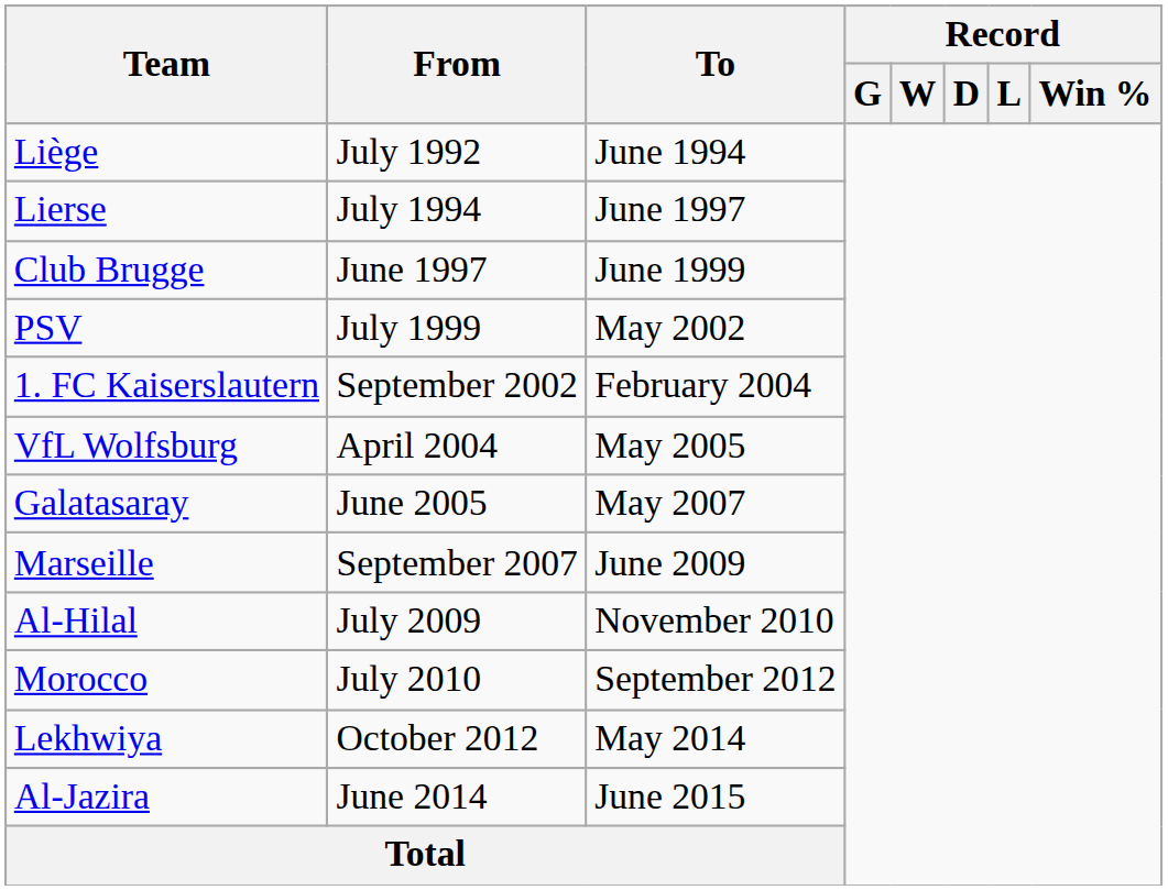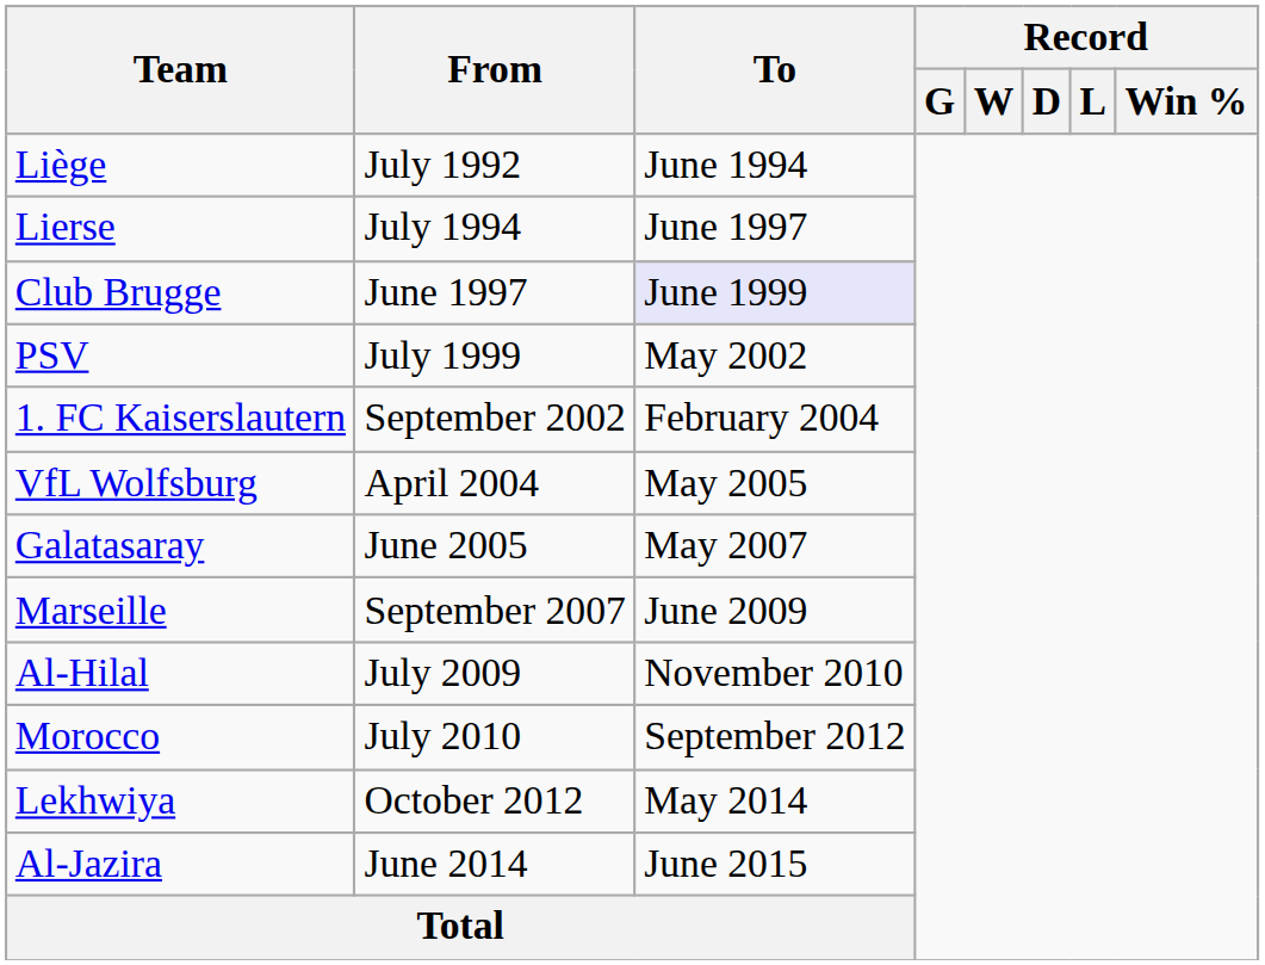Club Brugge | To: no background -> lavender background
